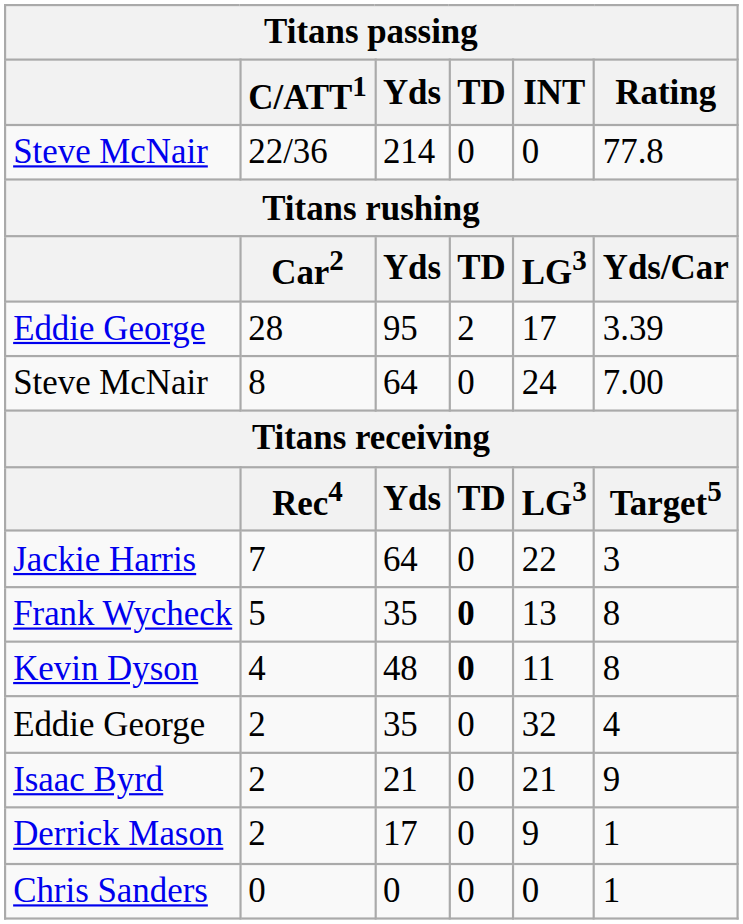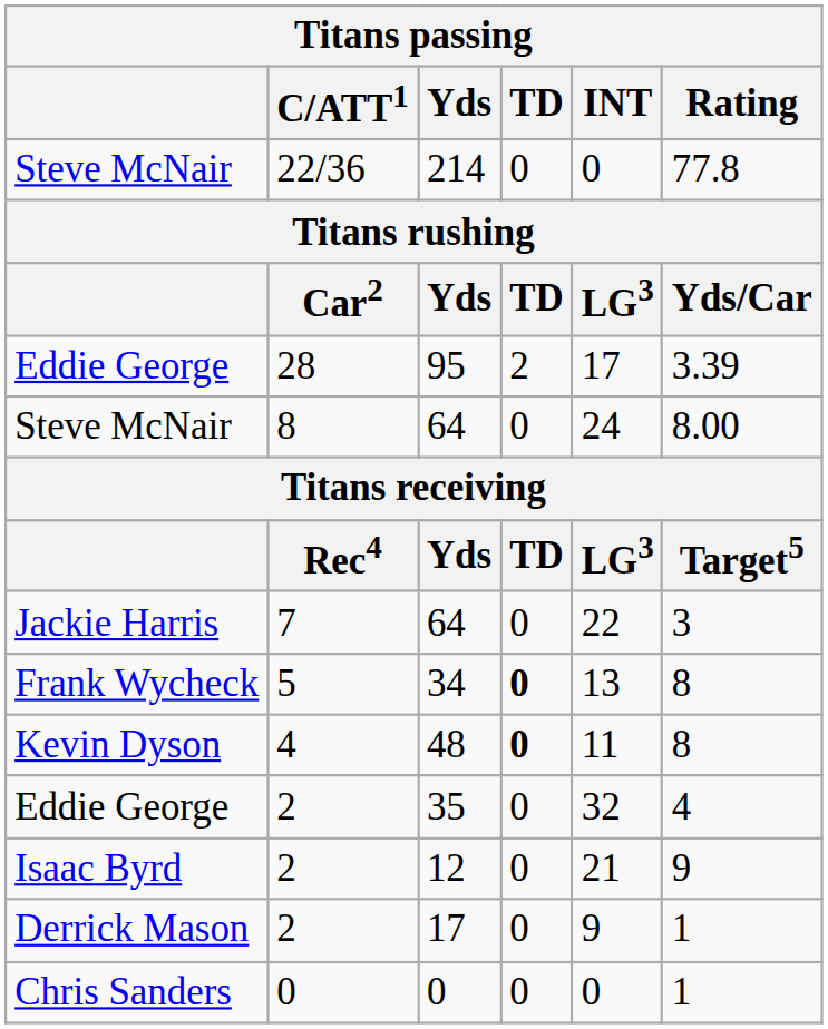Steve McNair / 8 | Rating: 7.00 -> 8.00
Frank Wycheck | Yds: 35 -> 34
Isaac Byrd | Yds: 21 -> 12
